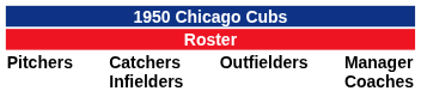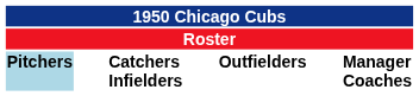Pitchers | column 1: no background -> lightblue background
